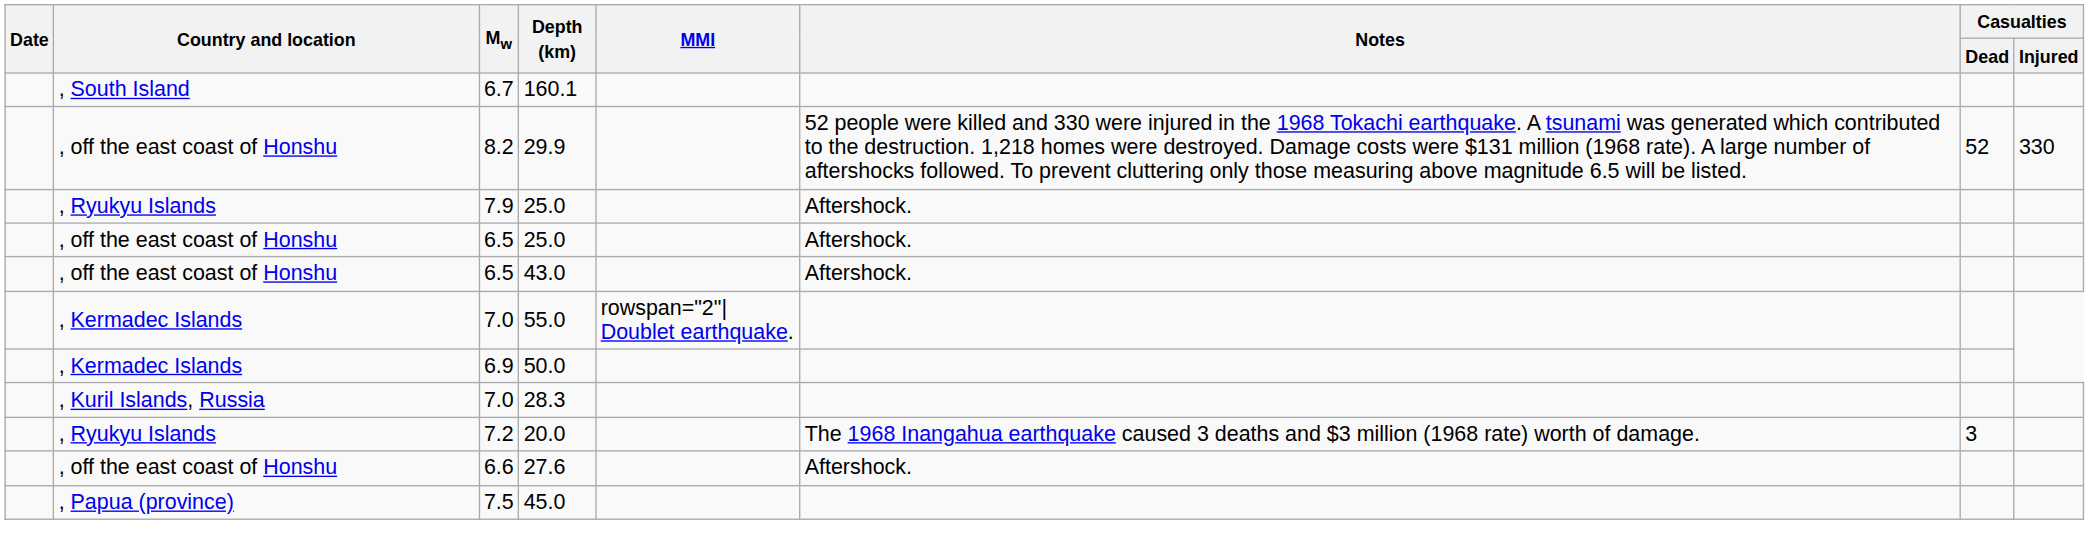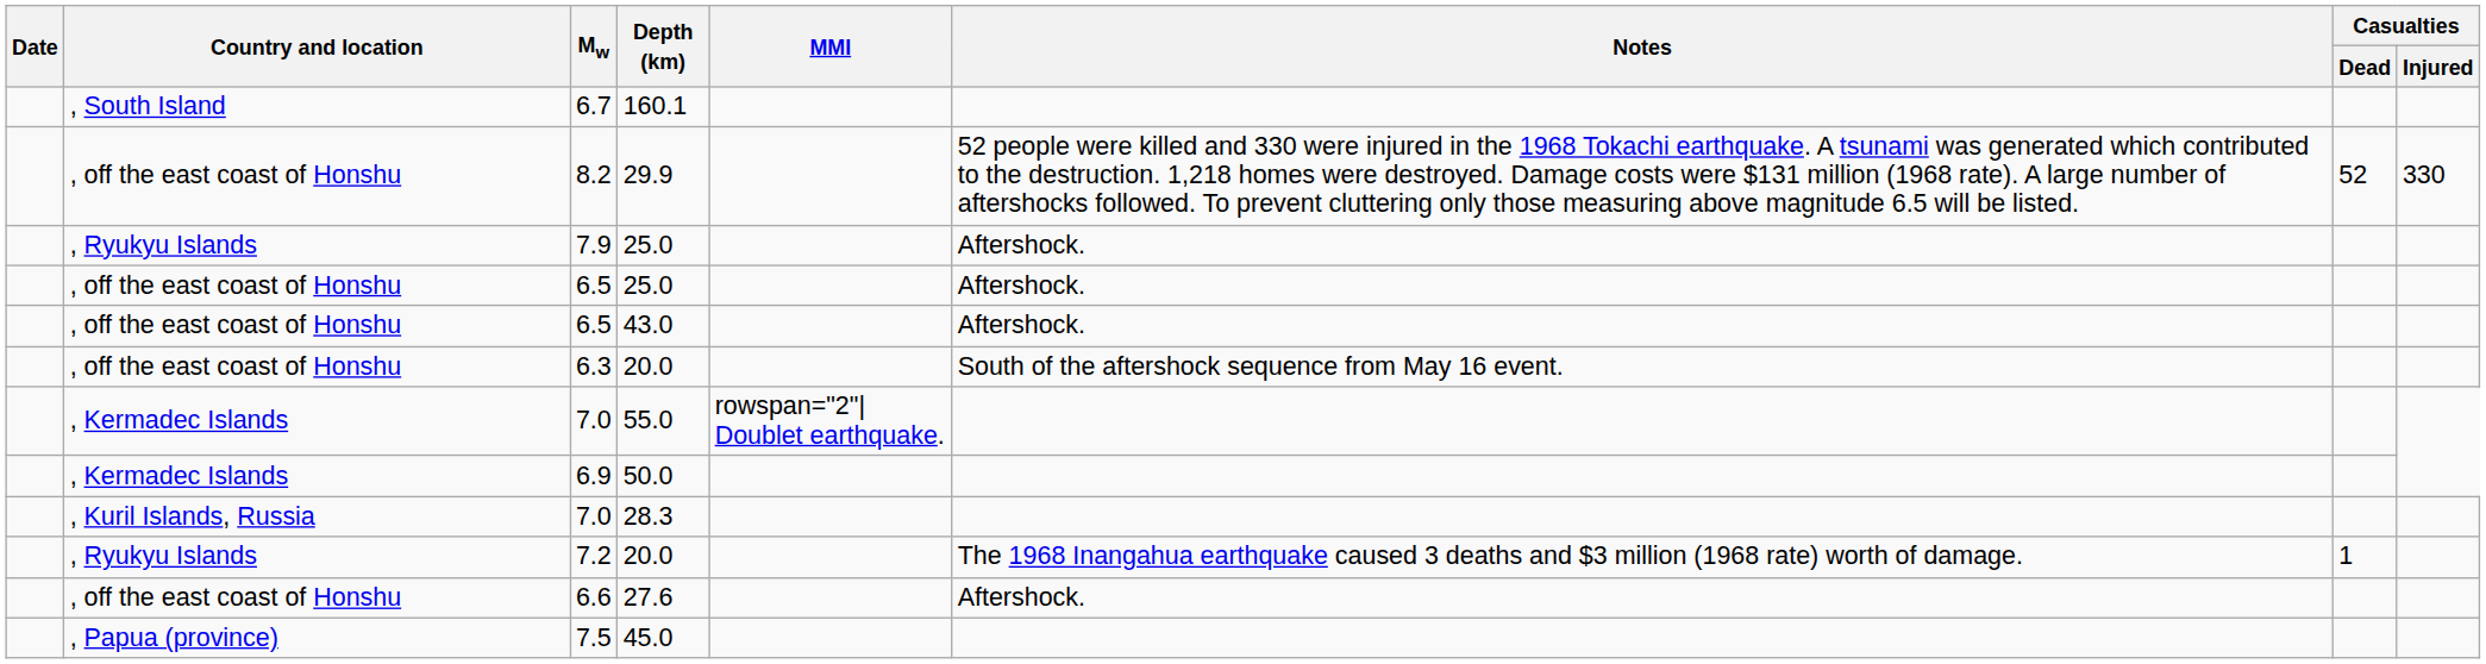+ row: , off the east coast of Honshu | 6.3 | 20.0 | South of the aftershock sequence from May 16 event.
7.2 | Casualties / Dead: 3 -> 1
